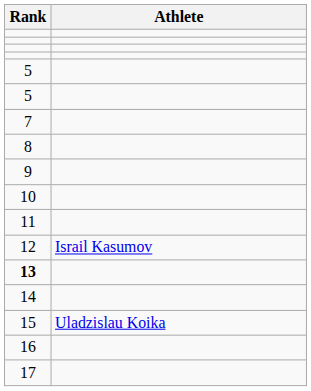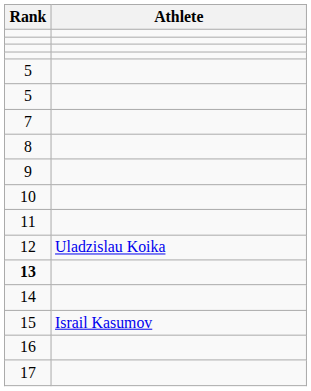row 13 | Athlete: Israil Kasumov -> Uladzislau Koika
row 16 | Athlete: Uladzislau Koika -> Israil Kasumov
